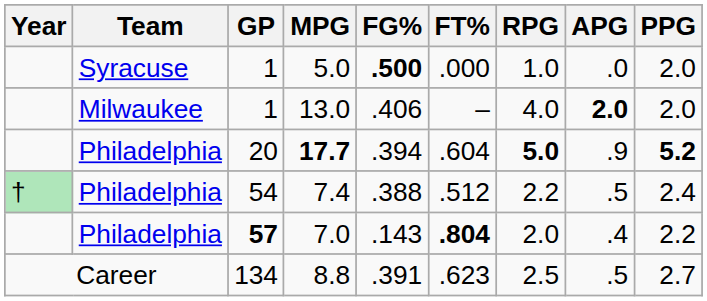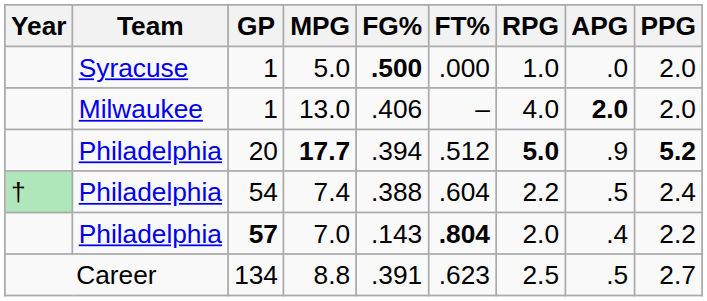17.7 | FT%: .604 -> .512
7.4 | FT%: .512 -> .604
